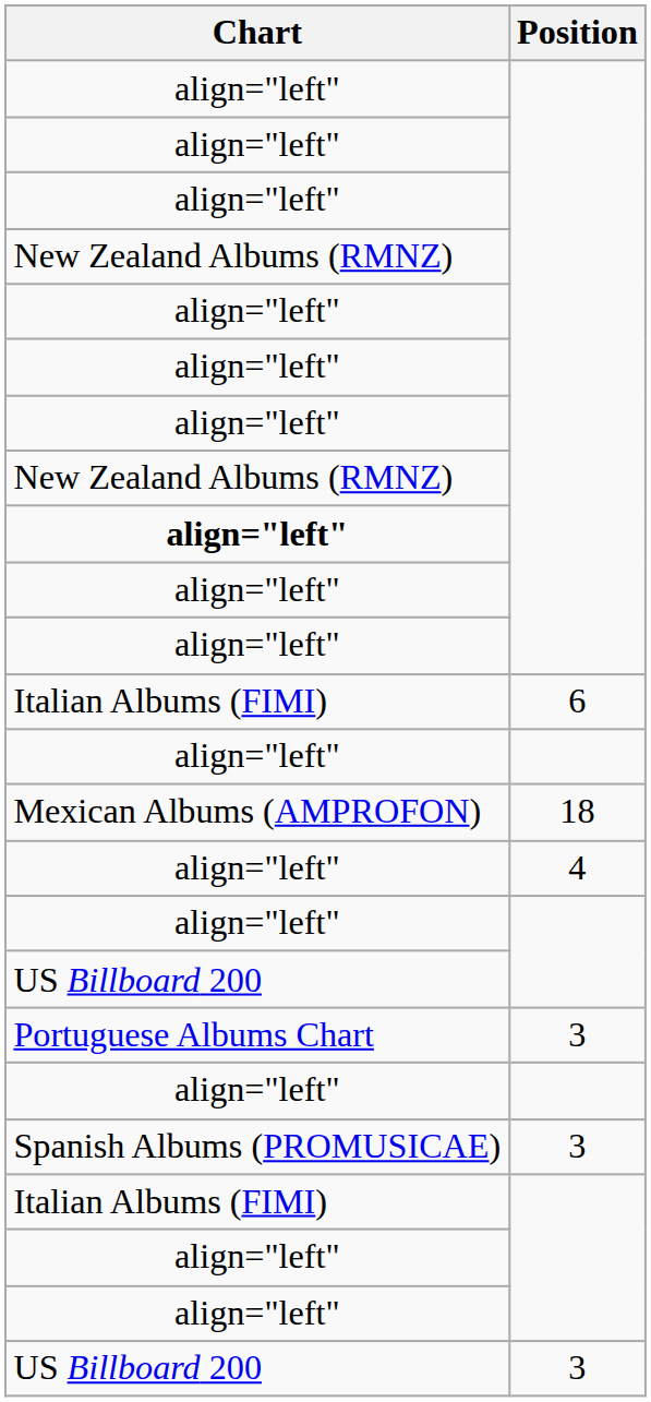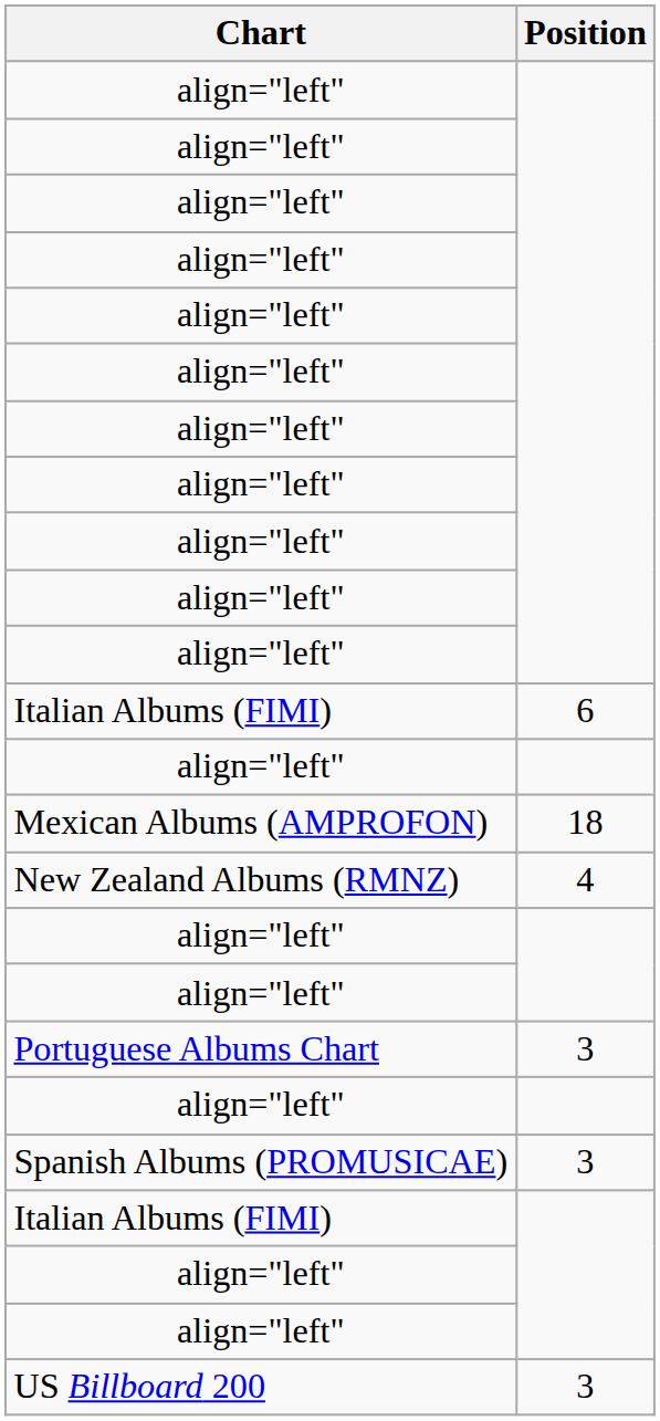row 5 | Chart: New Zealand Albums (RMNZ) -> align="left"
row 9 | Chart: New Zealand Albums (RMNZ) -> align="left"
row 10 | Chart: bold -> normal
row 16 | Chart: align="left" -> New Zealand Albums (RMNZ)
row 18 | Chart: US Billboard 200 -> align="left"
